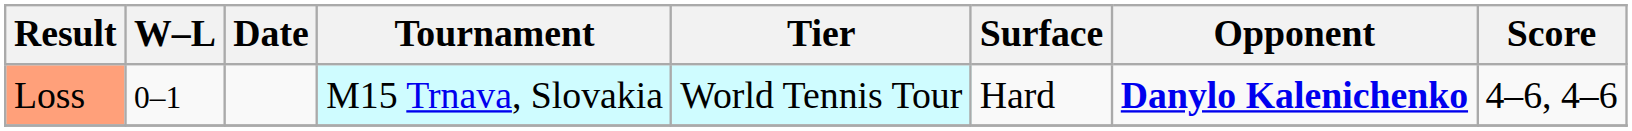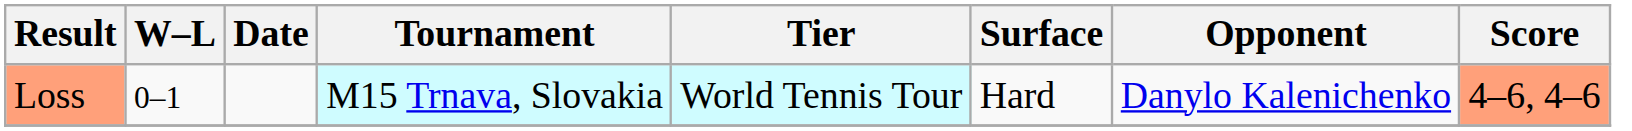Loss | Opponent: bold -> normal
Loss | Score: no background -> lightsalmon background
